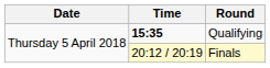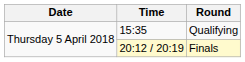Qualifying | Time: bold -> normal
